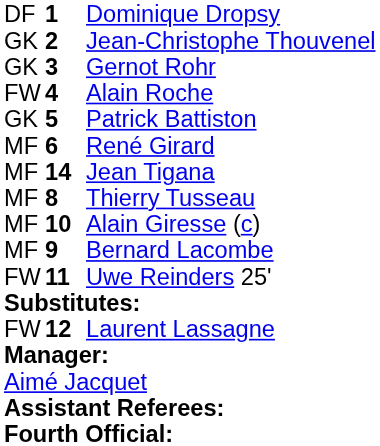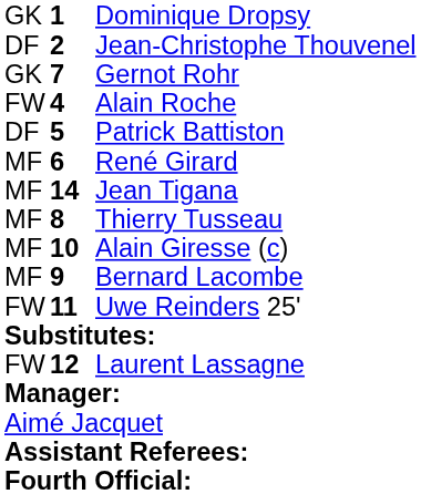Dominique Dropsy | column 1: DF -> GK
Jean-Christophe Thouvenel | column 1: GK -> DF
Gernot Rohr | column 2: 3 -> 7
Patrick Battiston | column 1: GK -> DF
